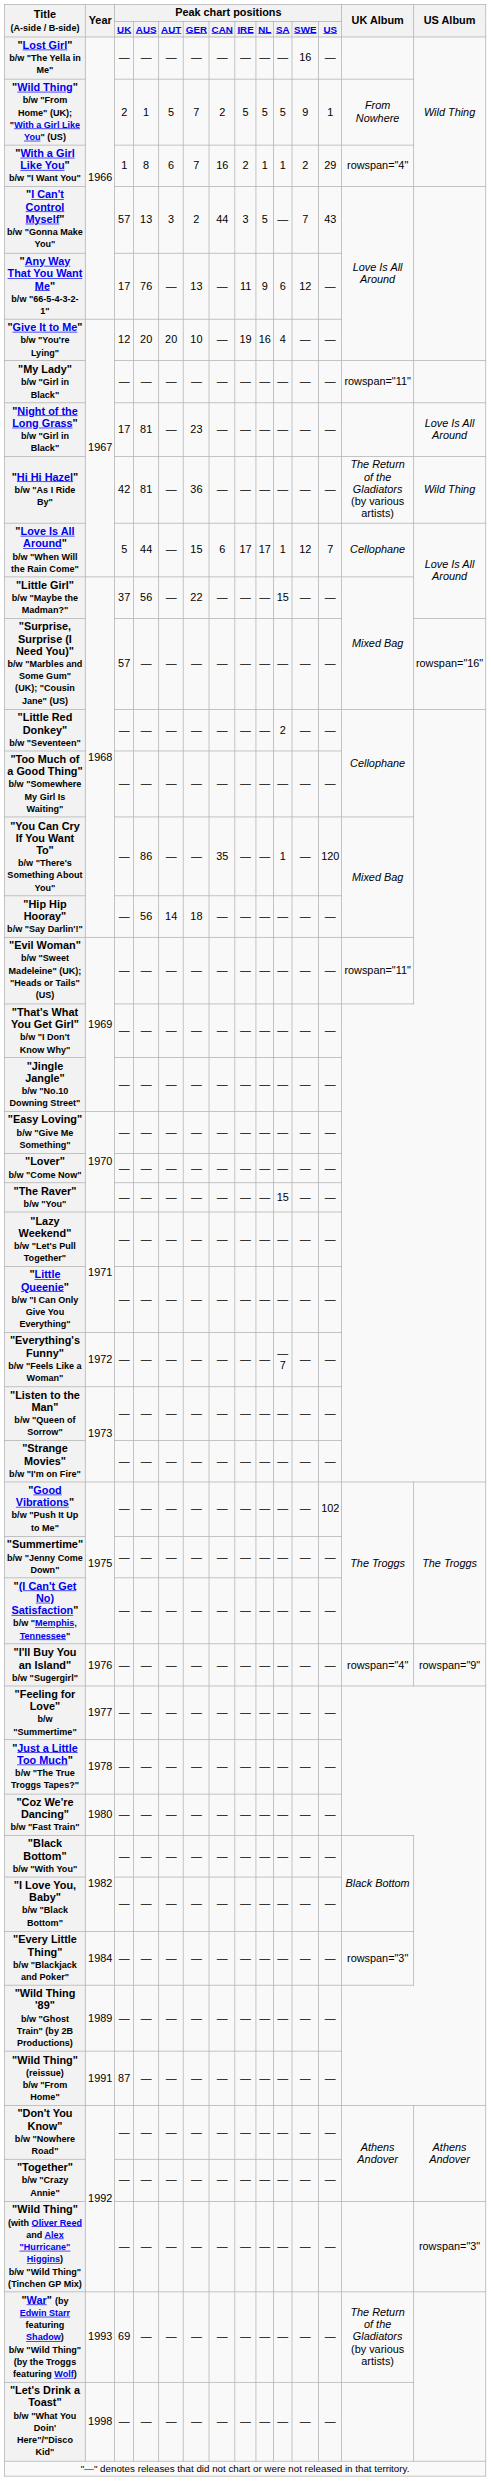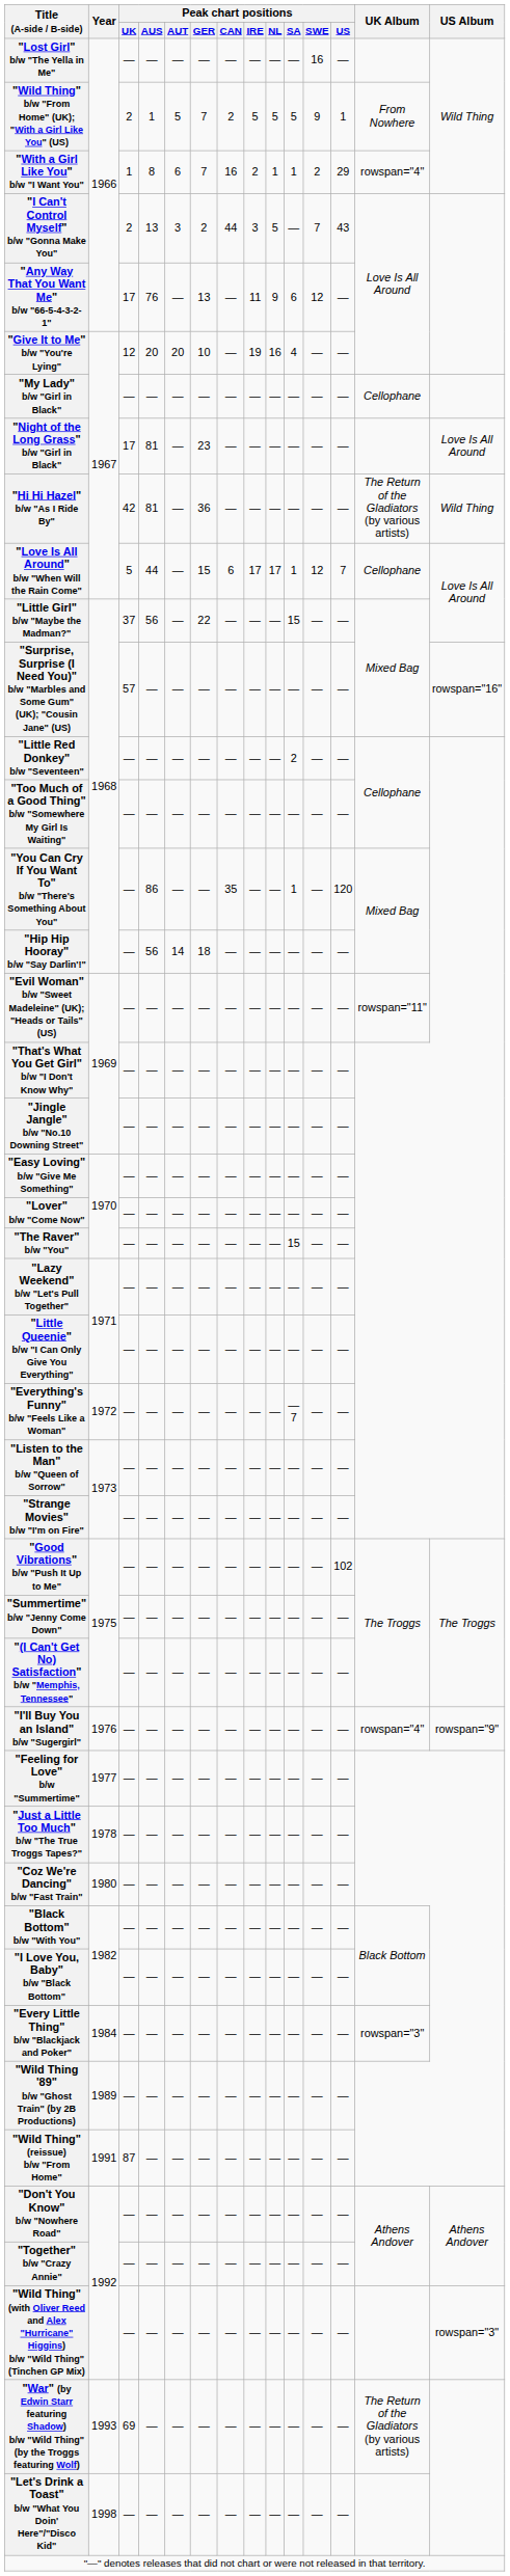"I Can't Control Myself" b/w "Gonna Make You" | Peak chart positions / UK: 57 -> 2
"My Lady" b/w "Girl in Black" | UK Album: rowspan="11" -> Cellophane
